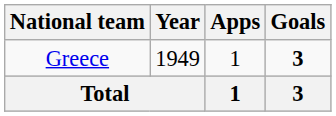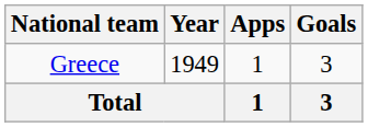Greece | Goals: bold -> normal
